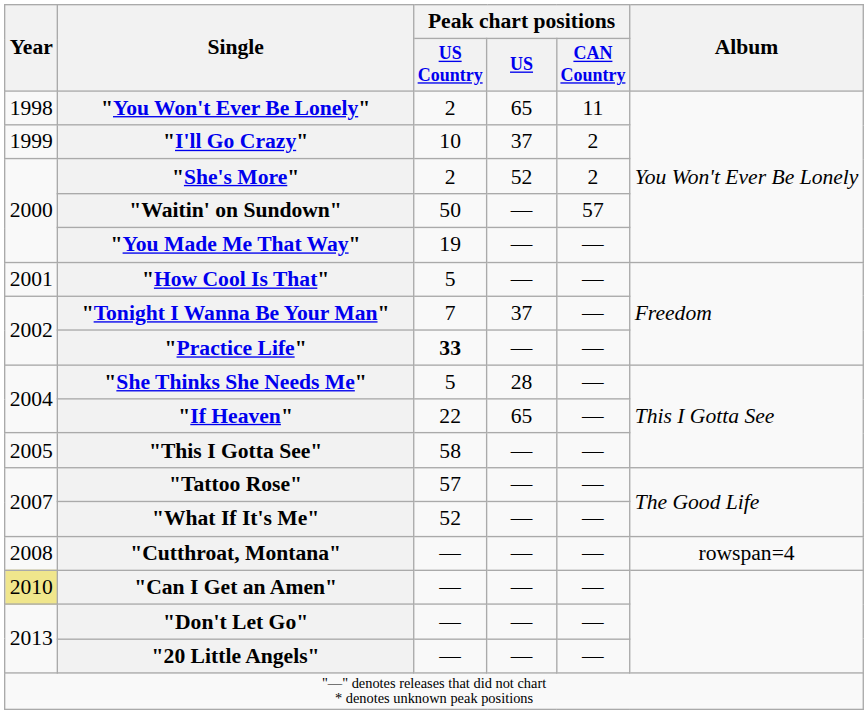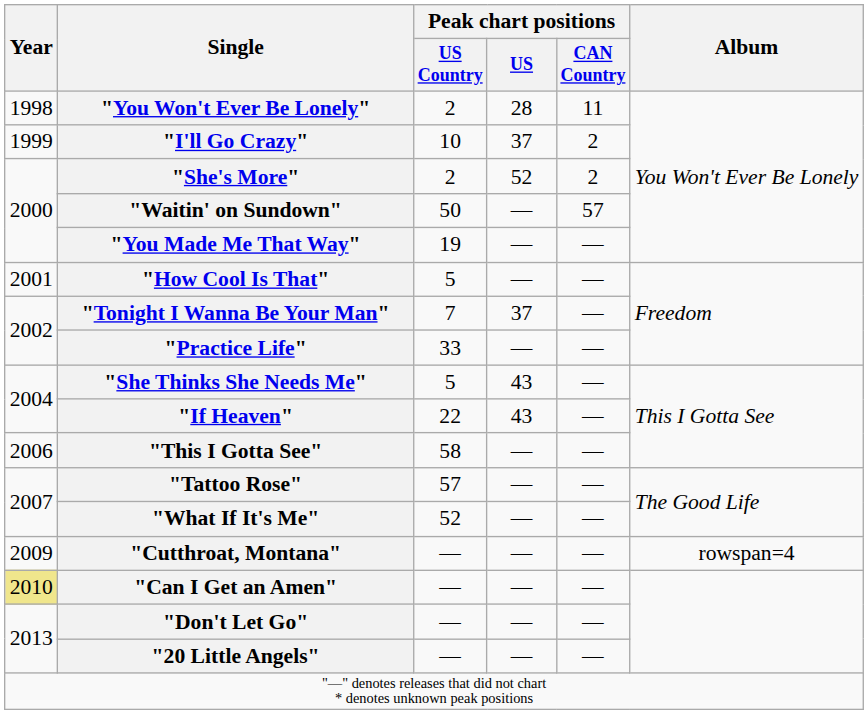"You Won't Ever Be Lonely" | Peak chart positions / US: 65 -> 28
"Practice Life" | Peak chart positions / US Country: bold -> normal
"She Thinks She Needs Me" | Peak chart positions / US: 28 -> 43
"If Heaven" | Peak chart positions / US: 65 -> 43
"This I Gotta See" | Year: 2005 -> 2006
"Cutthroat, Montana" | Year: 2008 -> 2009
